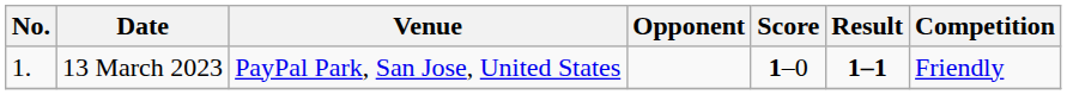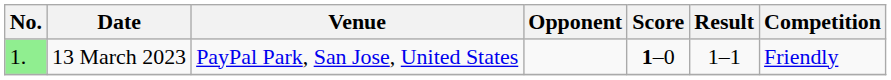13 March 2023 | No.: no background -> lightgreen background
13 March 2023 | Result: bold -> normal
